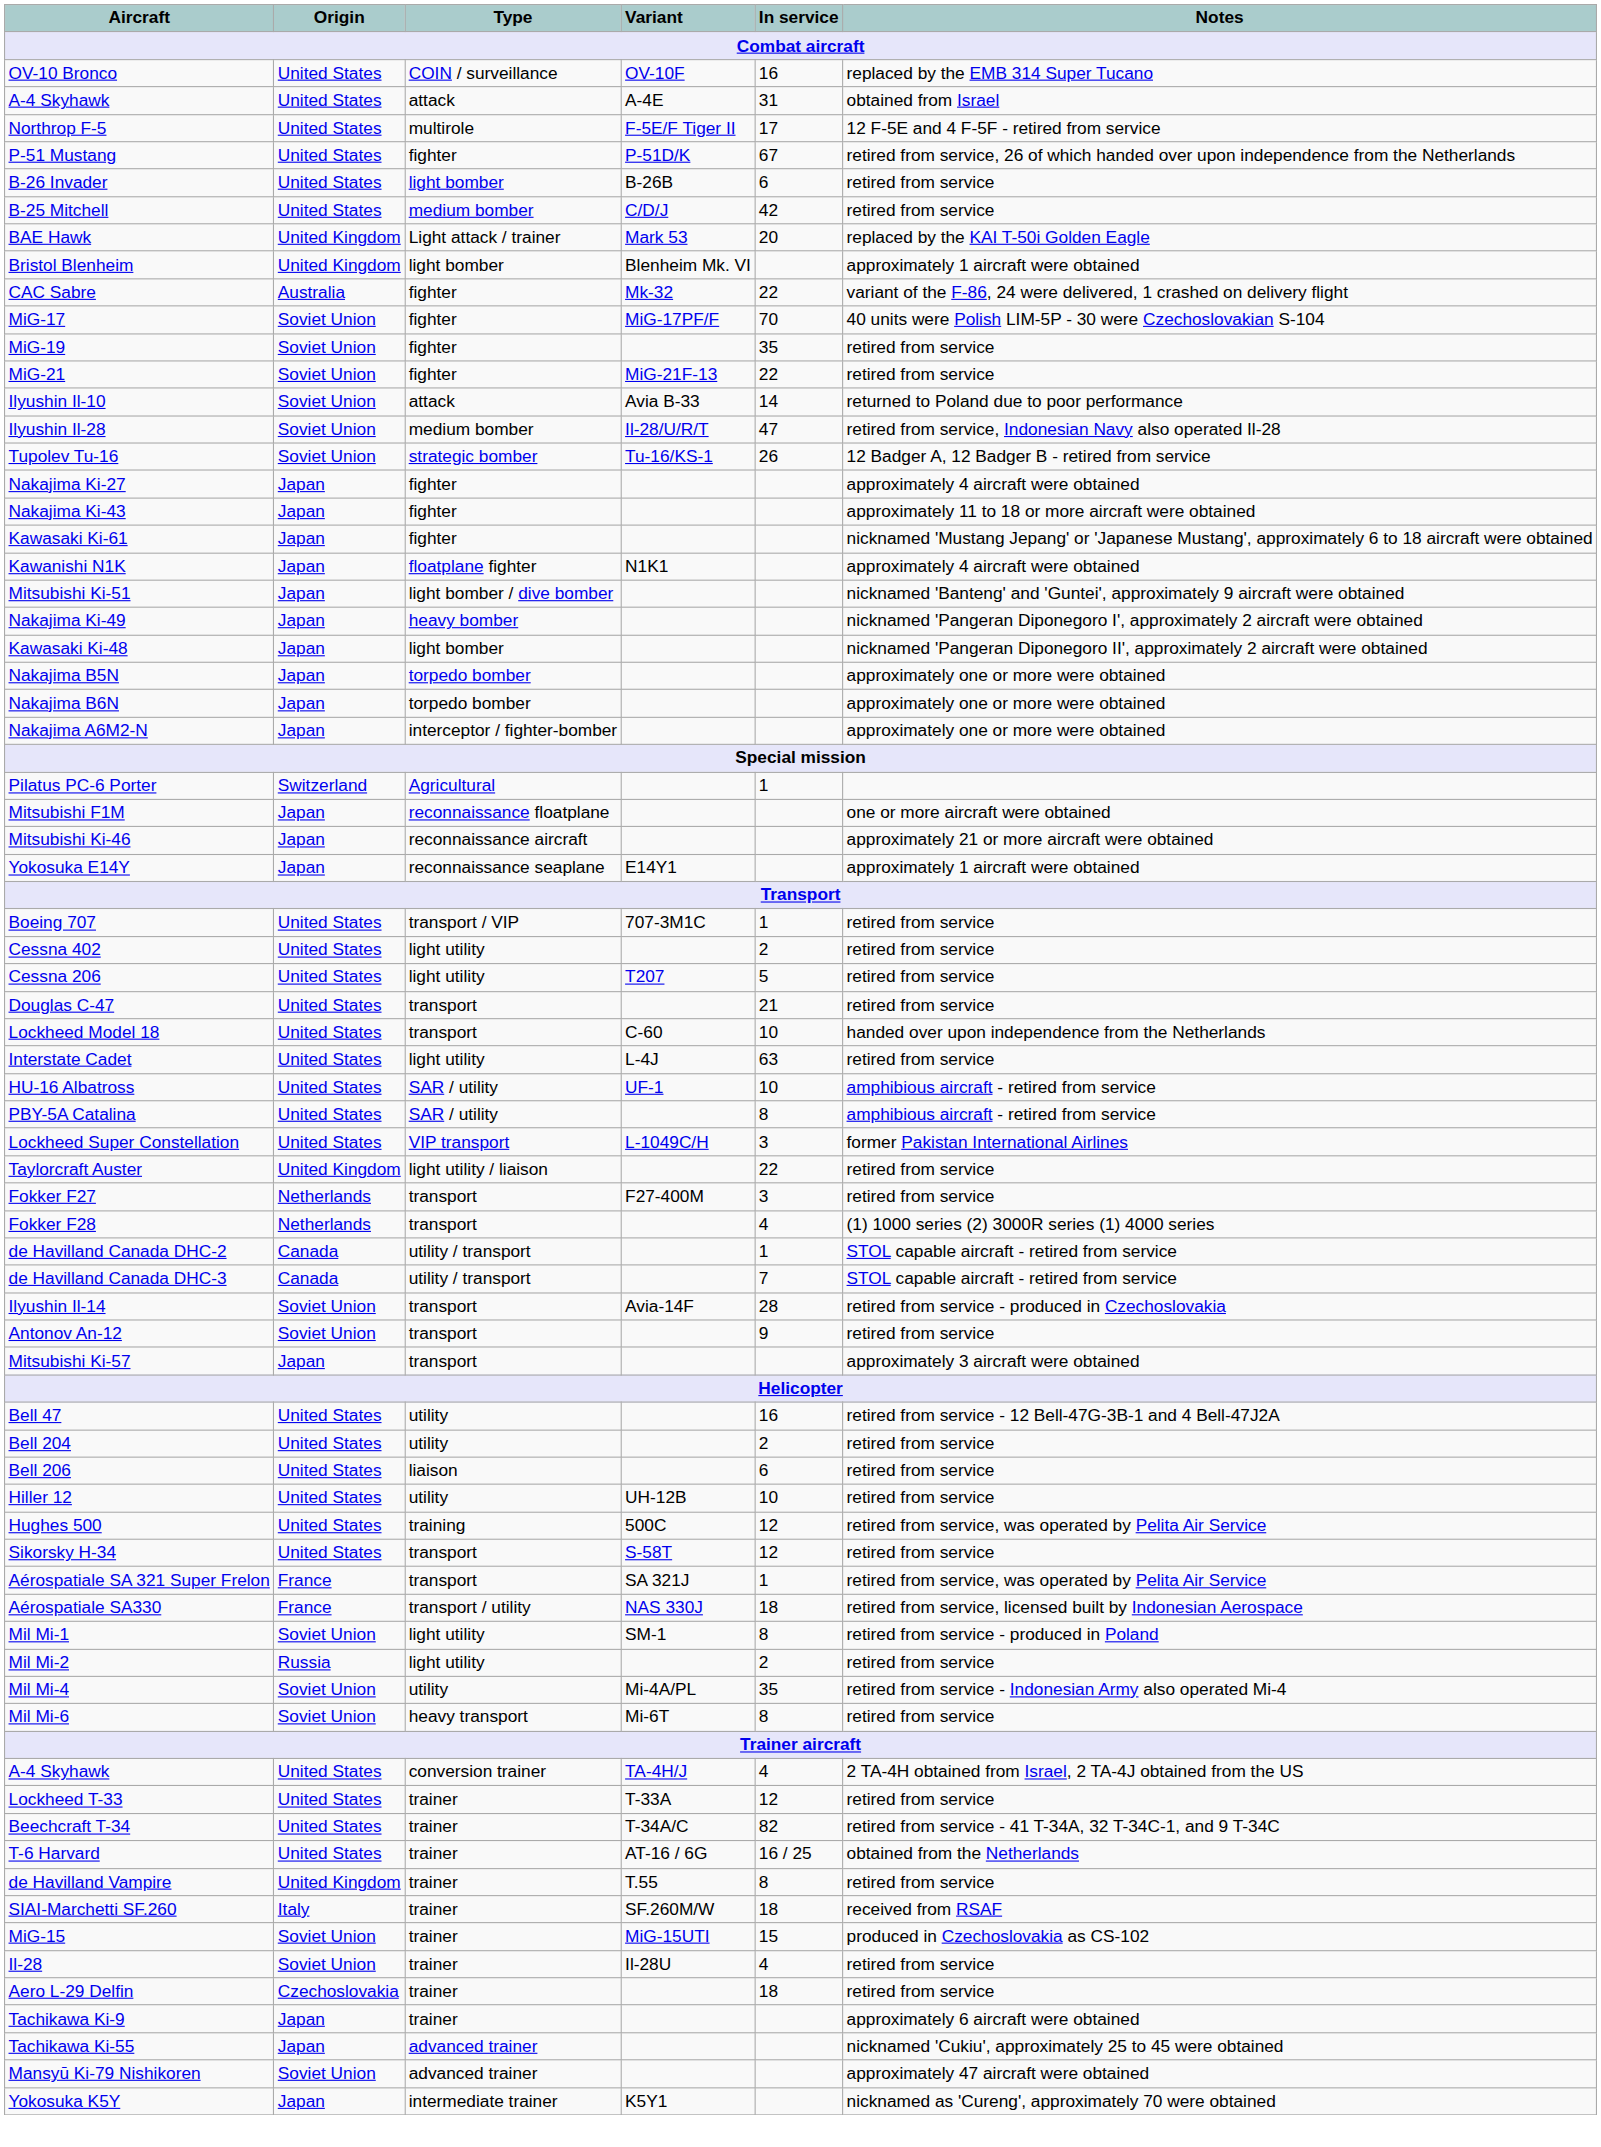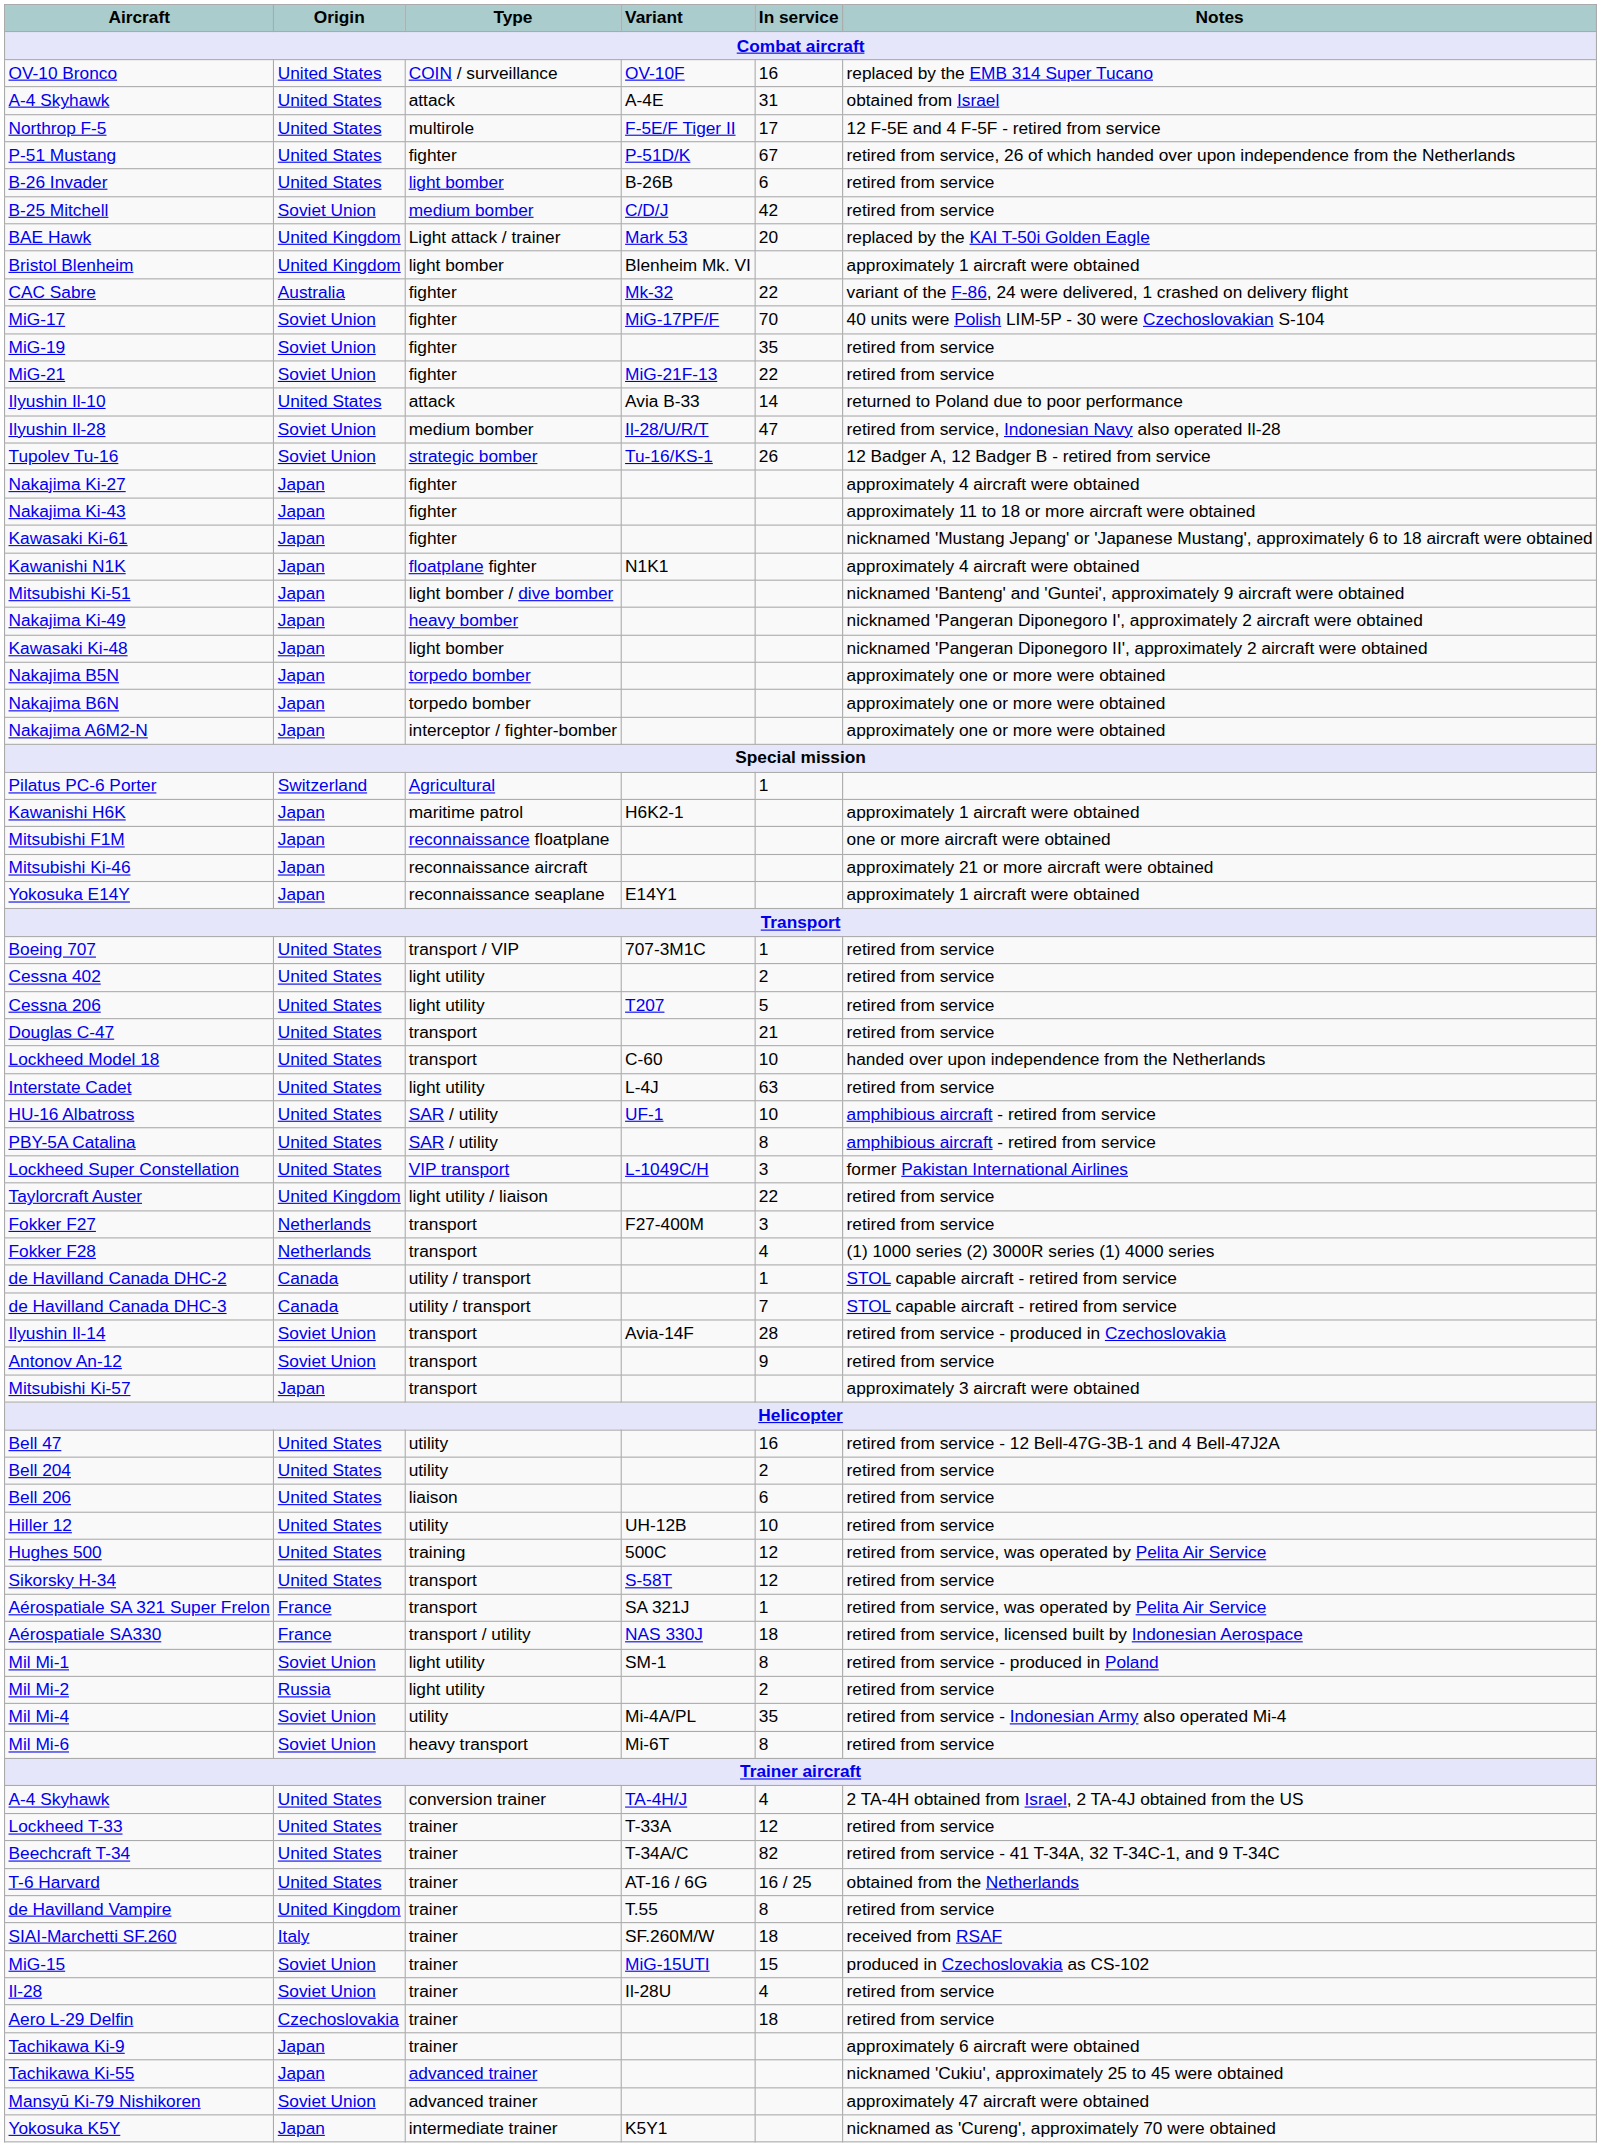B-25 Mitchell | Origin: United States -> Soviet Union
Ilyushin Il-10 | Origin: Soviet Union -> United States
+ row: Kawanishi H6K | Japan | maritime patrol | H6K2-1 | approximately 1 aircraft were obtained
